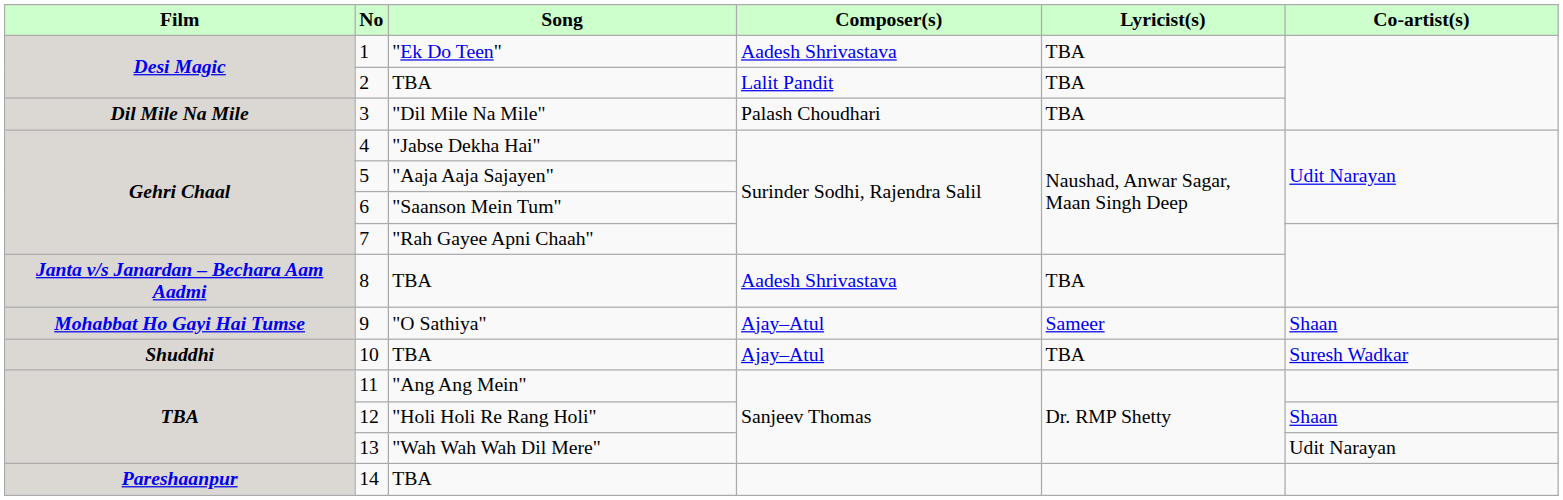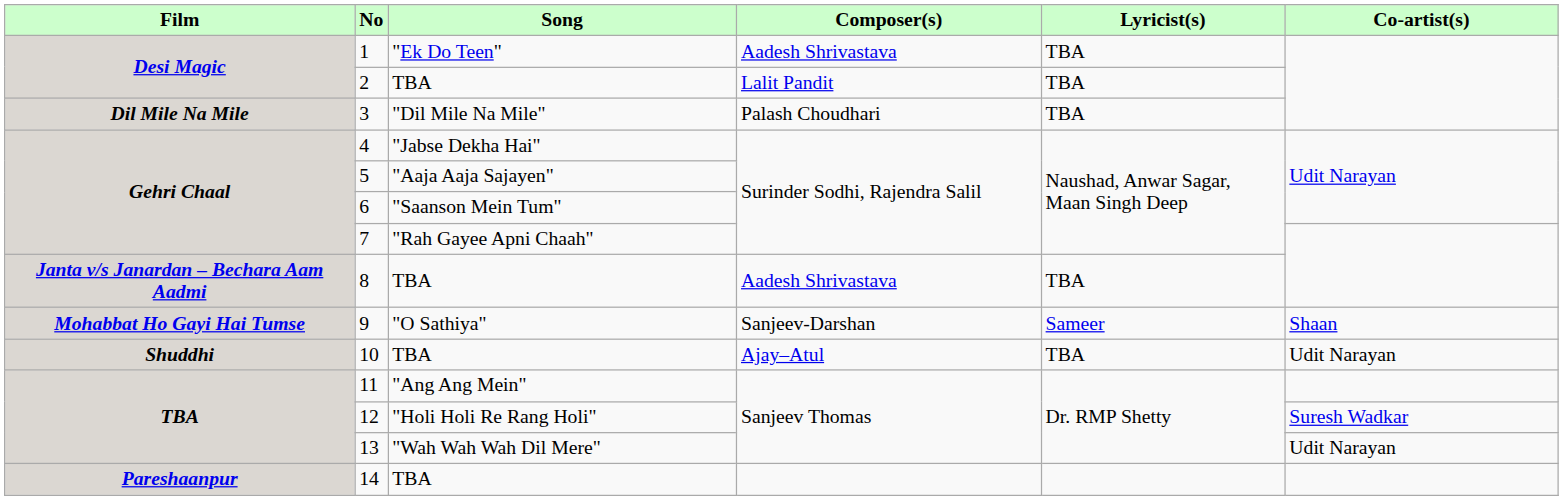9 | Composer(s): Ajay–Atul -> Sanjeev-Darshan
10 | Co-artist(s): Suresh Wadkar -> Udit Narayan
12 | Co-artist(s): Shaan -> Suresh Wadkar
